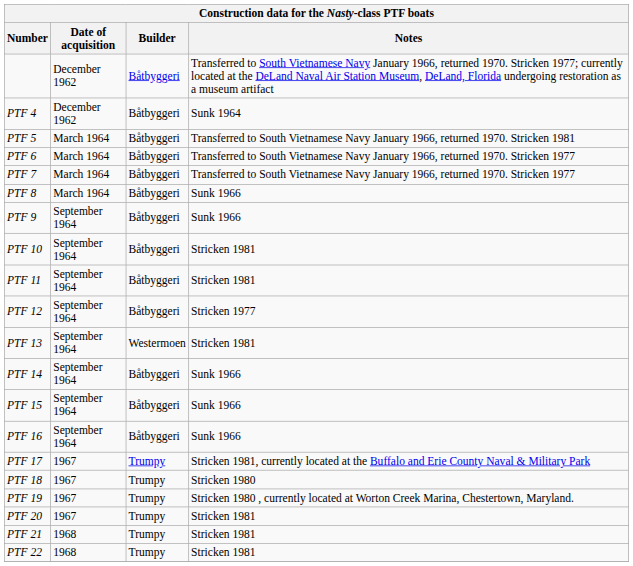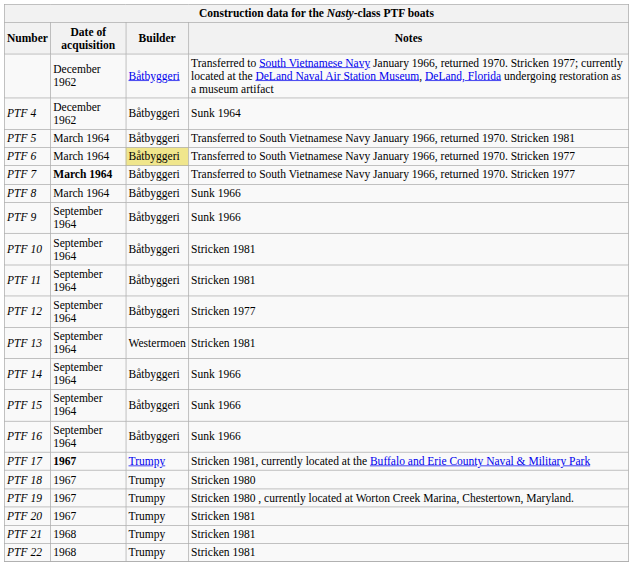PTF 6 | Builder: no background -> khaki background
PTF 7 | Date of acquisition: normal -> bold
PTF 17 | Date of acquisition: normal -> bold
